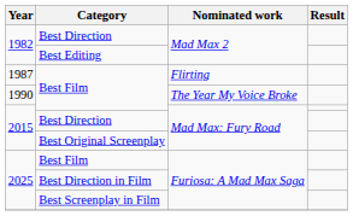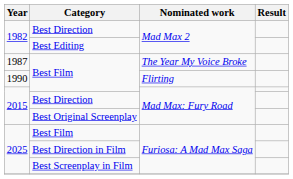1987 / Best Film | Nominated work: Flirting -> The Year My Voice Broke
1990 / Best Film | Nominated work: The Year My Voice Broke -> Flirting
